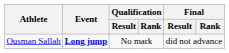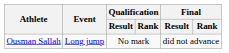Ousman Sallah | Event: bold -> normal
